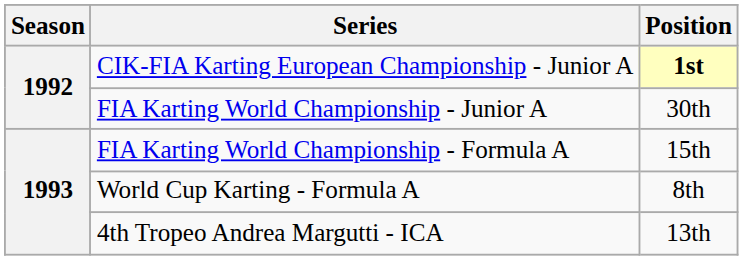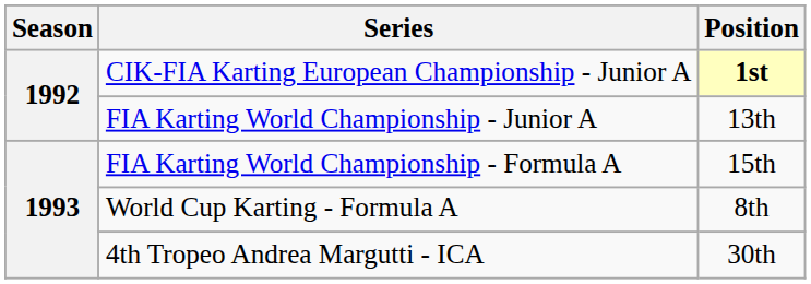FIA Karting World Championship - Junior A | Position: 30th -> 13th
4th Tropeo Andrea Margutti - ICA | Position: 13th -> 30th
